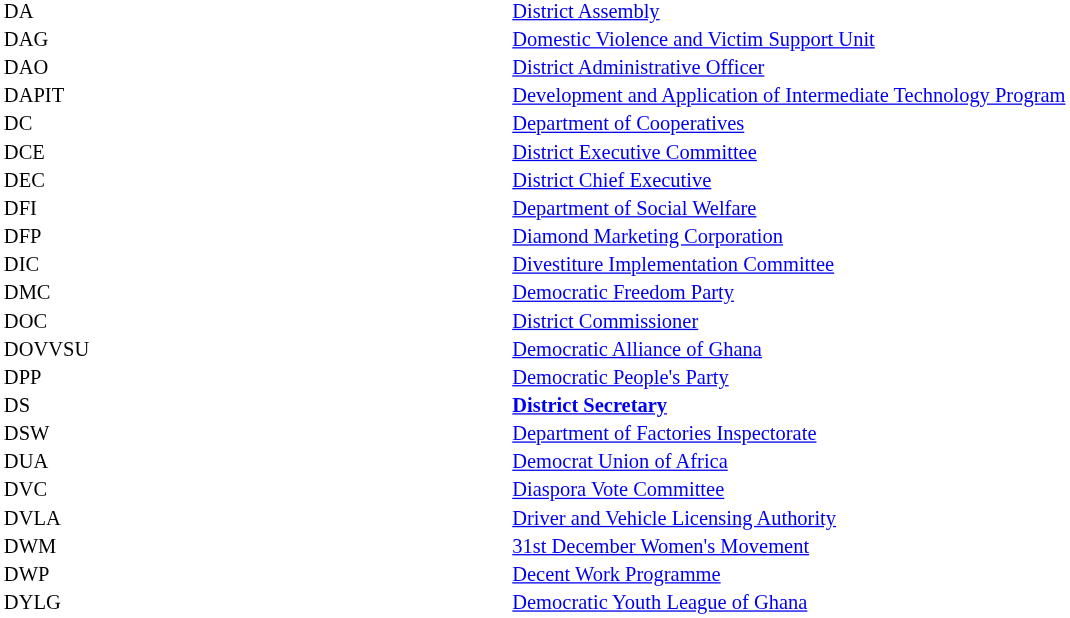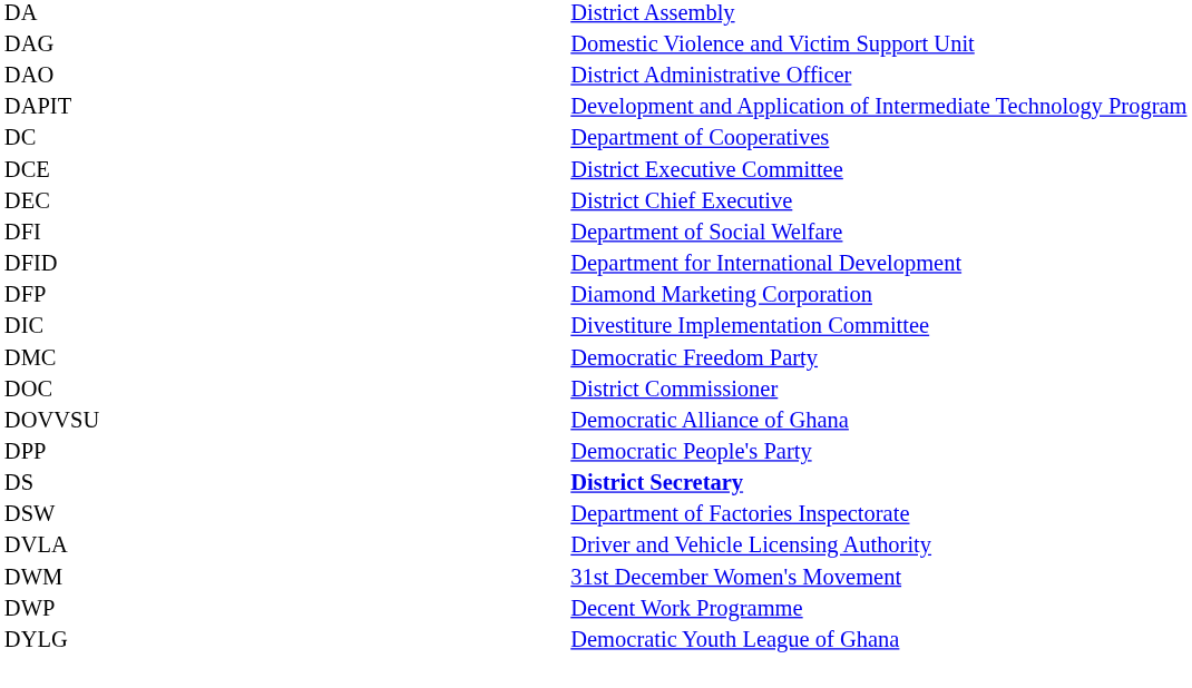+ row: DFID | Department for International Development
- row: DUA | Democrat Union of Africa
- row: DVC | Diaspora Vote Committee
